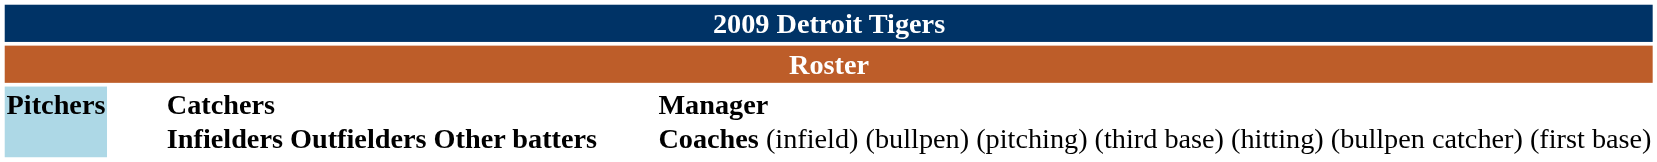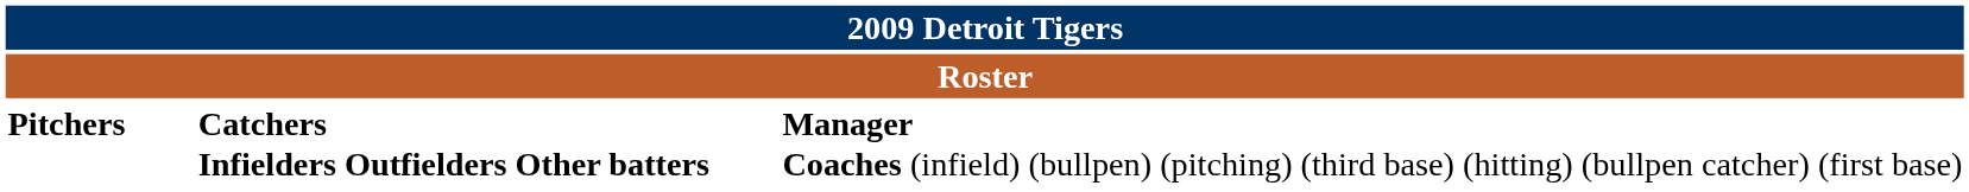Pitchers | column 1: lightblue background -> no background
